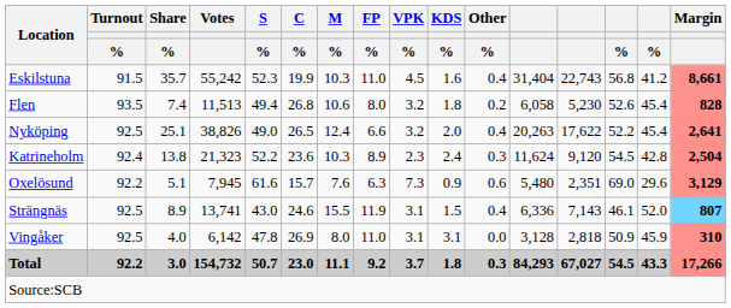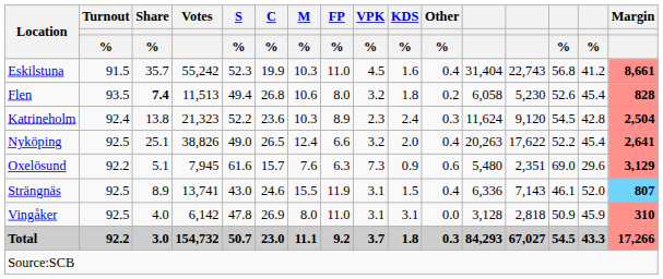Flen | Share / %: normal -> bold
rows swapped: Katrineholm <-> Nyköping
